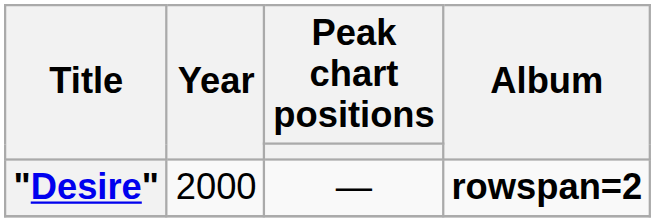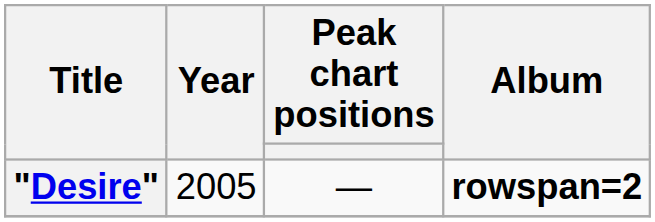"Desire" | Year: 2000 -> 2005
